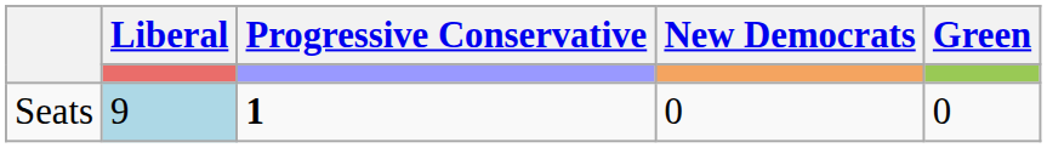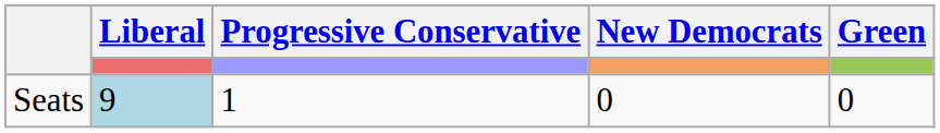Seats | Progressive Conservative: bold -> normal
